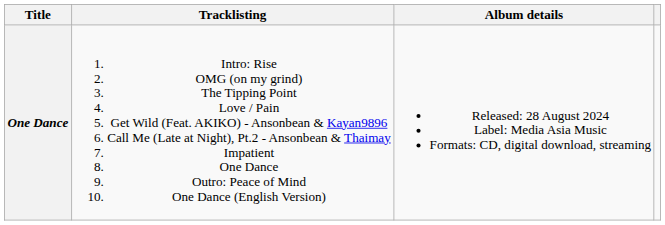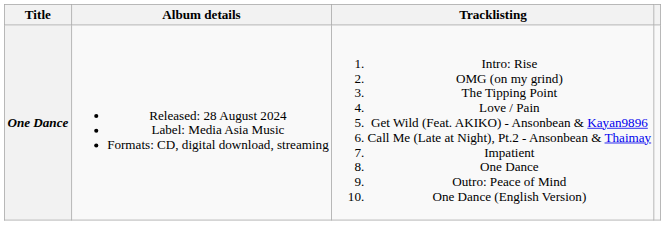columns swapped: Album details <-> Tracklisting
